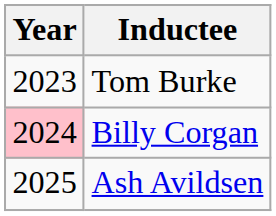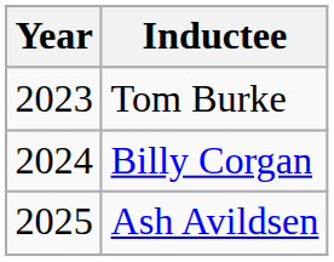Billy Corgan | Year: pink background -> no background
